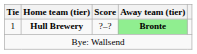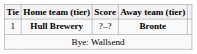1 | Away team (tier): lightgreen background -> no background
